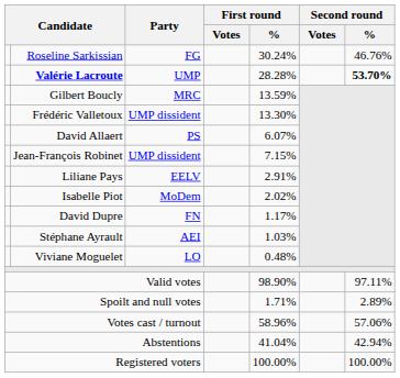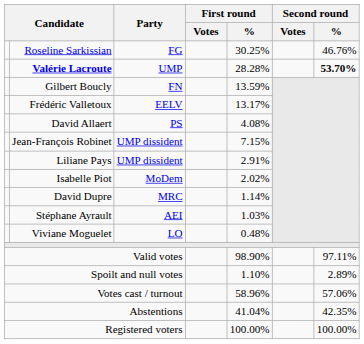Roseline Sarkissian | First round / %: 30.24% -> 30.25%
Gilbert Boucly | Party: MRC -> FN
Frédéric Valletoux | Party: UMP dissident -> EELV
Frédéric Valletoux | First round / %: 13.30% -> 13.17%
David Allaert | First round / %: 6.07% -> 4.08%
Liliane Pays | Party: EELV -> UMP dissident
David Dupre | Party: FN -> MRC
David Dupre | First round / %: 1.17% -> 1.14%
Spoilt and null votes | First round / %: 1.71% -> 1.10%
Abstentions | Second round / %: 42.94% -> 42.35%
